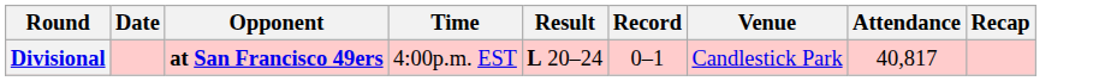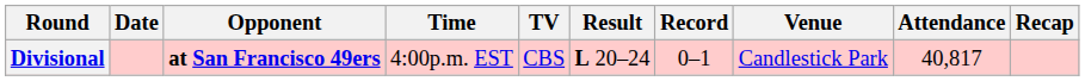+ column: TV | CBS
